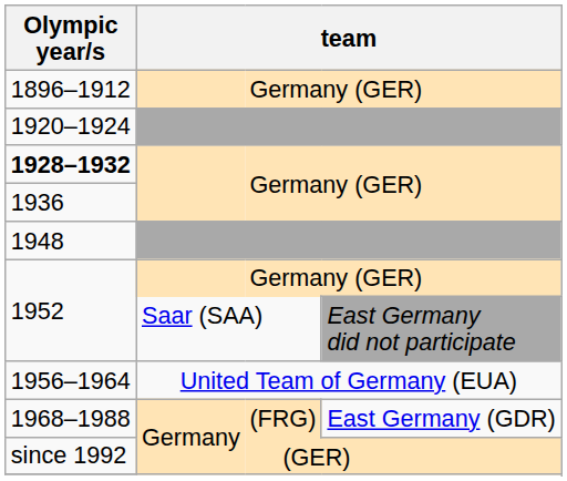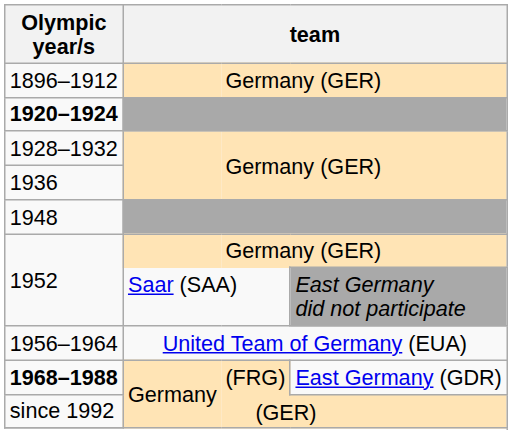1920–1924 | Olympic year/s: normal -> bold
1928–1932 | Olympic year/s: bold -> normal
1968–1988 | Olympic year/s: normal -> bold
